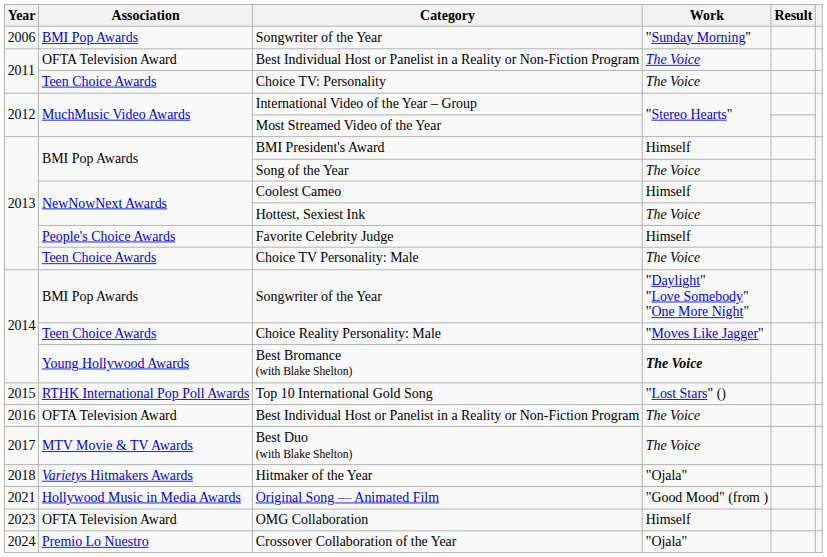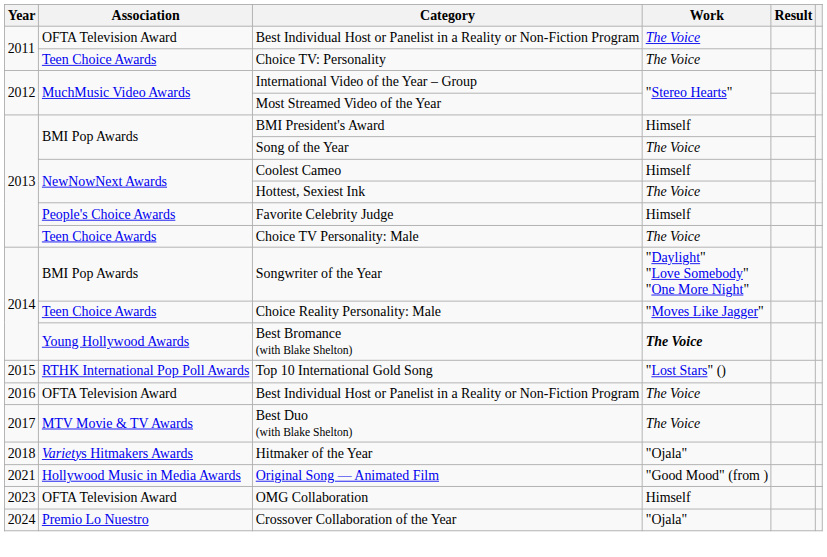- row: 2006 | BMI Pop Awards | Songwriter of the Year | "Sunday Morning"
